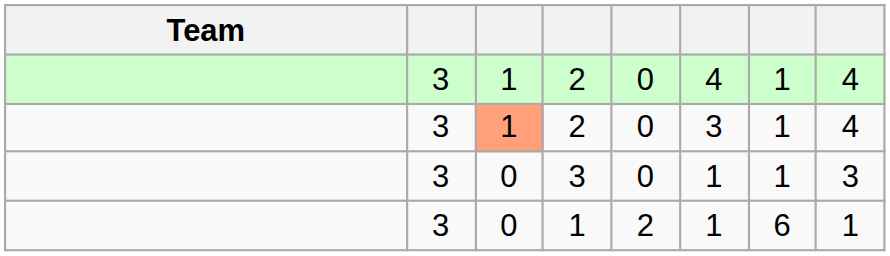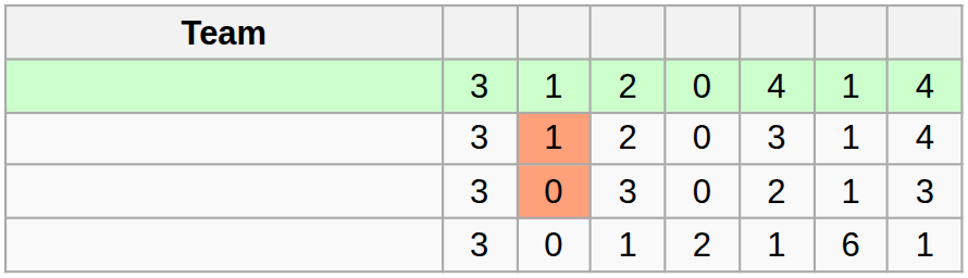row 4 | column 3: no background -> lightsalmon background
row 4 | column 6: 1 -> 2
